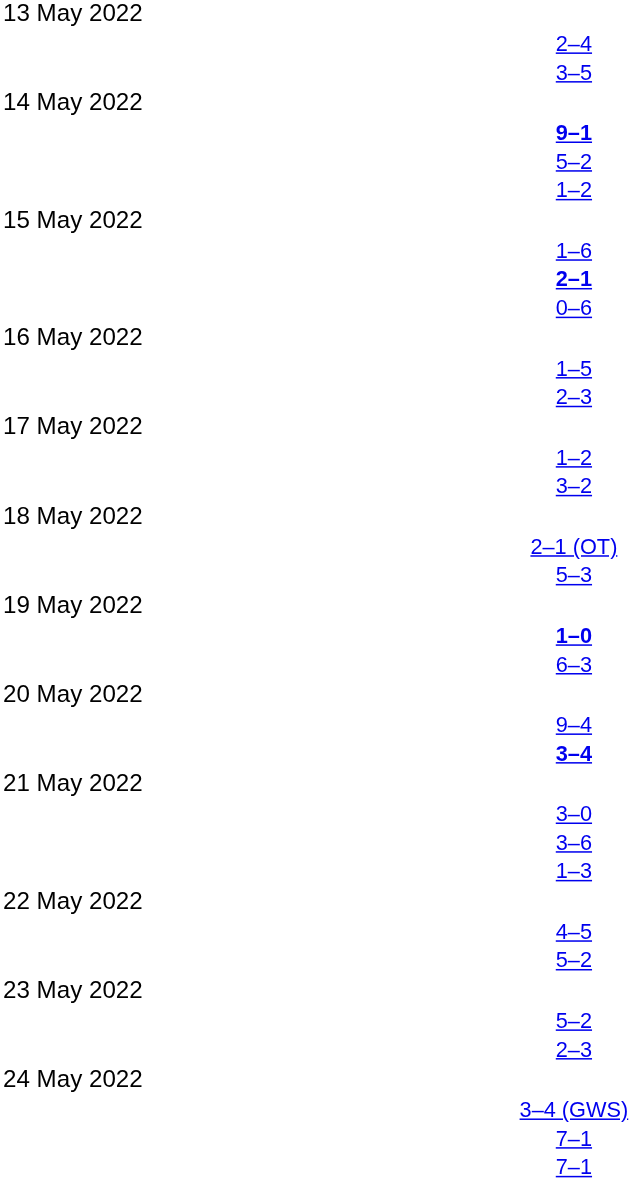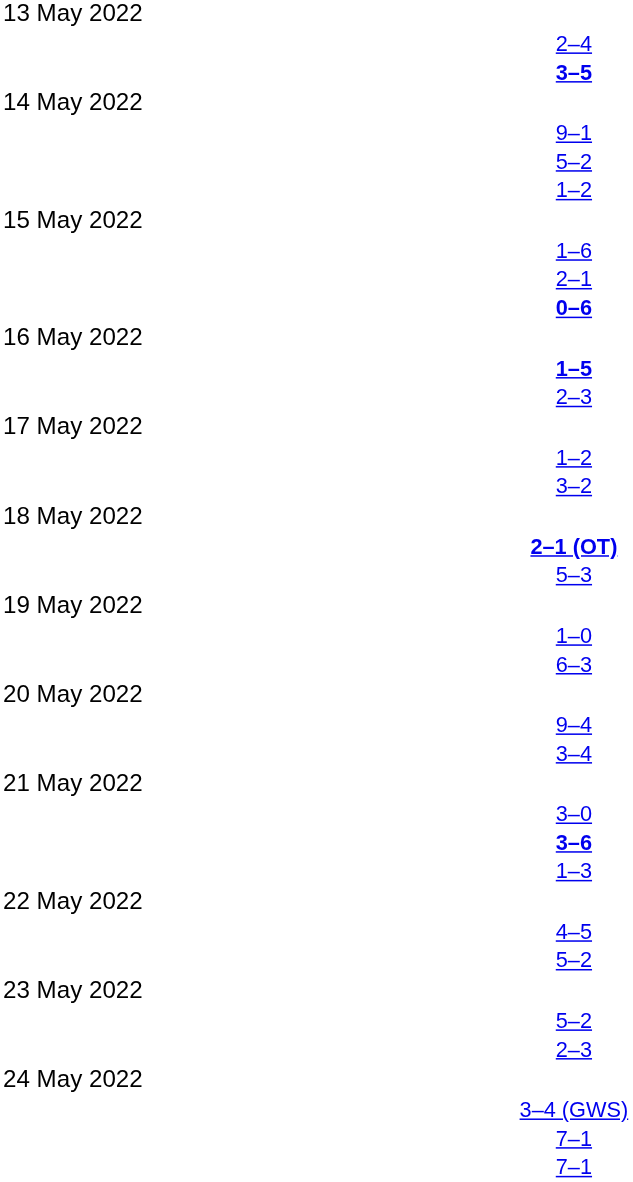3–5 | column 2: normal -> bold
9–1 | column 2: bold -> normal
2–1 | column 2: bold -> normal
0–6 | column 2: normal -> bold
1–5 | column 2: normal -> bold
2–1 (OT) | column 2: normal -> bold
1–0 | column 2: bold -> normal
3–4 | column 2: bold -> normal
3–6 | column 2: normal -> bold
